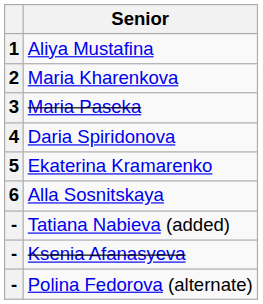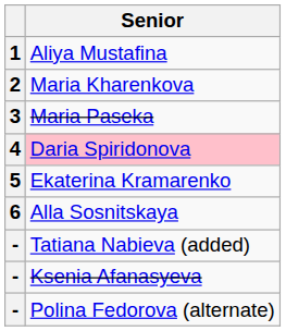Daria Spiridonova | Senior: no background -> pink background
